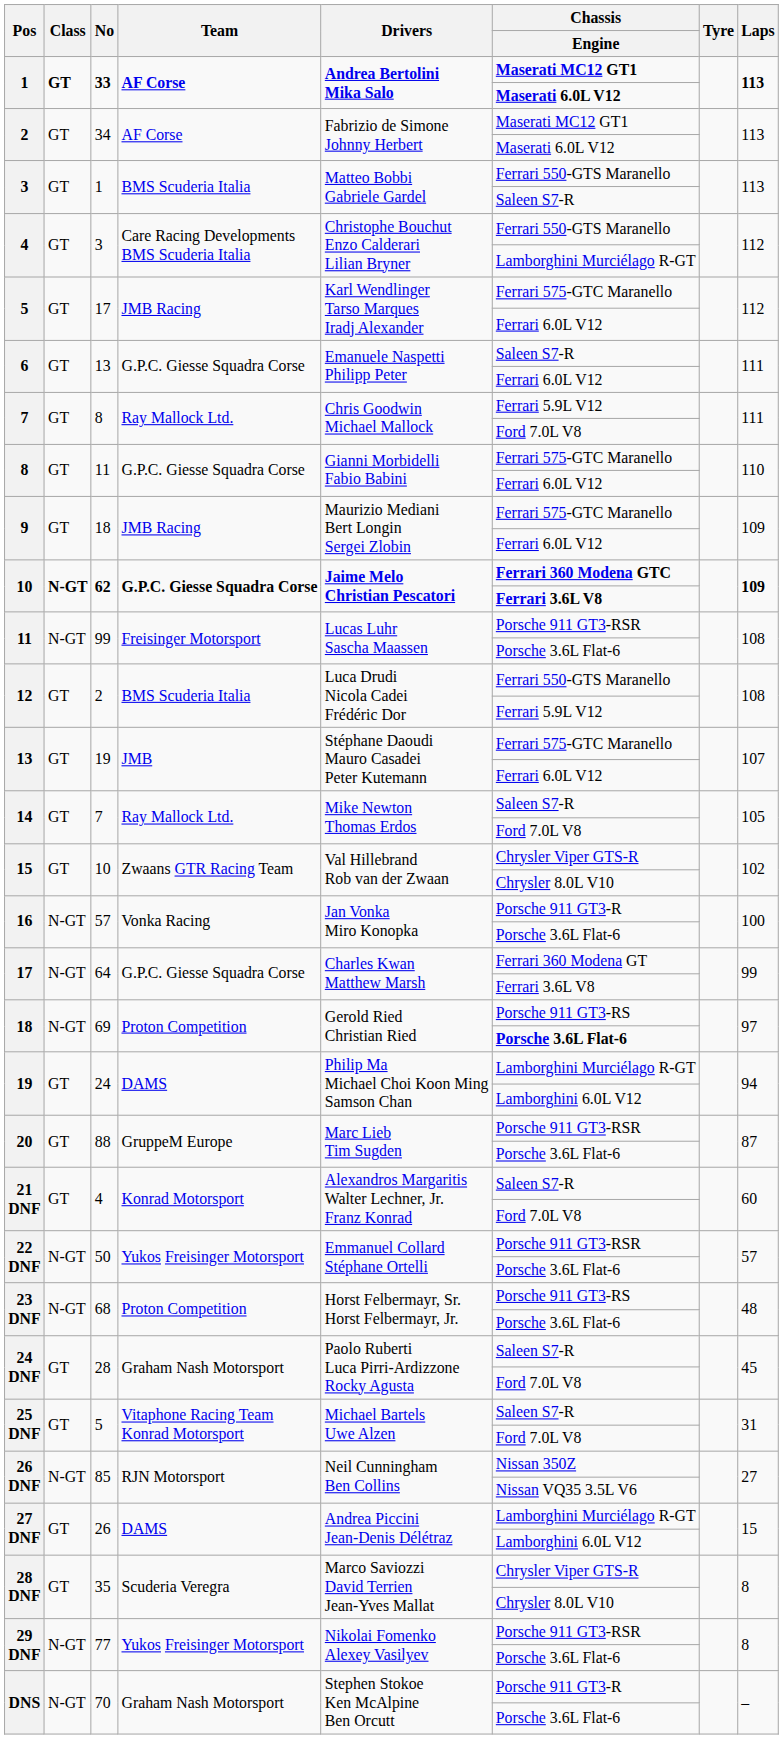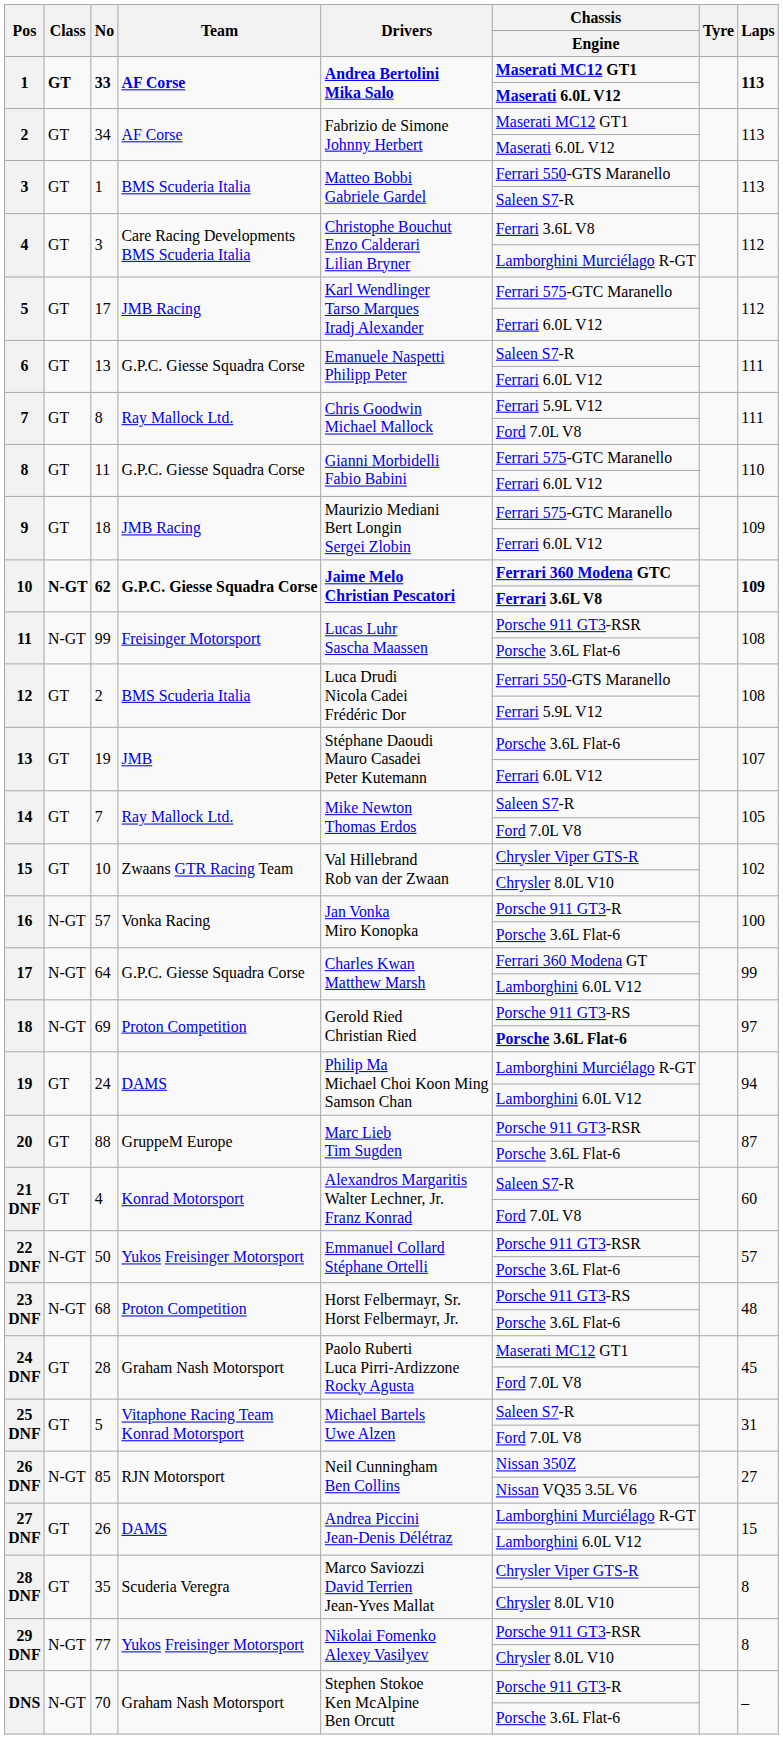row 9 | Chassis / Engine: Ferrari 550-GTS Maranello -> Ferrari 3.6L V8
row 27 | Chassis / Engine: Ferrari 575-GTC Maranello -> Porsche 3.6L Flat-6
row 36 | Chassis / Engine: Ferrari 3.6L V8 -> Lamborghini 6.0L V12
row 49 | Chassis / Engine: Saleen S7-R -> Maserati MC12 GT1
row 60 | Chassis / Engine: Porsche 3.6L Flat-6 -> Chrysler 8.0L V10
